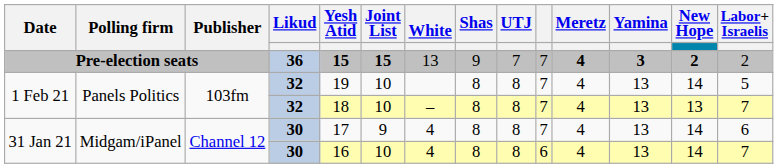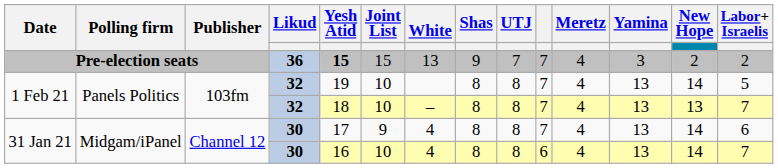Pre-election seats | Joint List: bold -> normal
Pre-election seats | Meretz: bold -> normal
Pre-election seats | Yamina: bold -> normal
Pre-election seats | New Hope: bold -> normal
